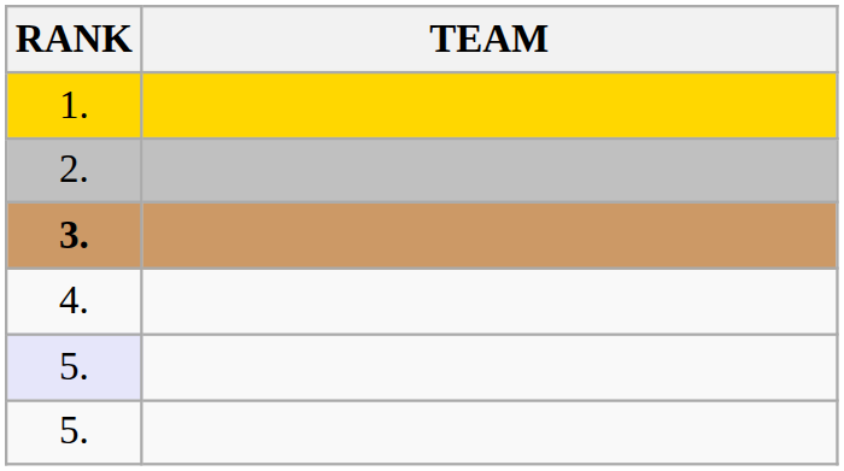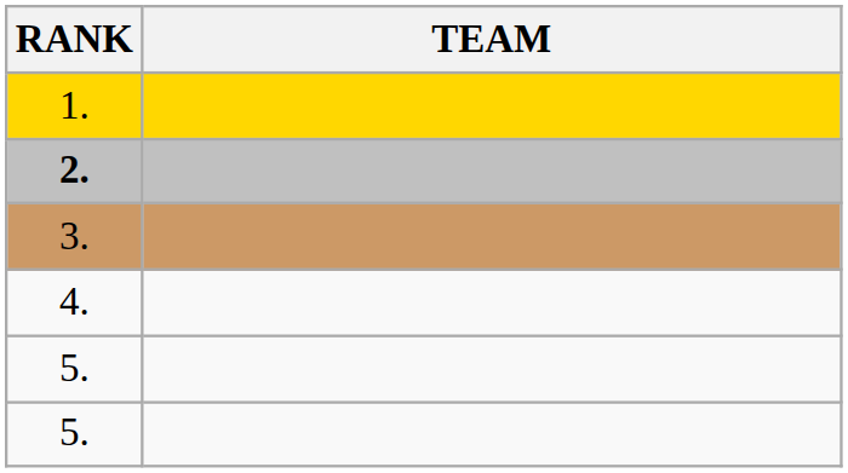row 3 | RANK: normal -> bold
row 4 | RANK: bold -> normal
row 6 | RANK: lavender background -> no background
